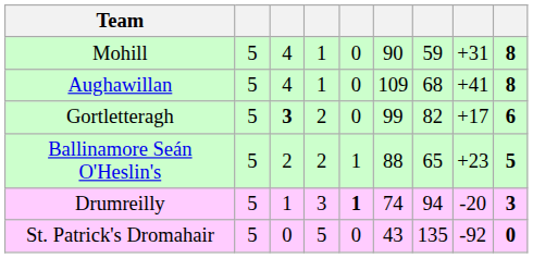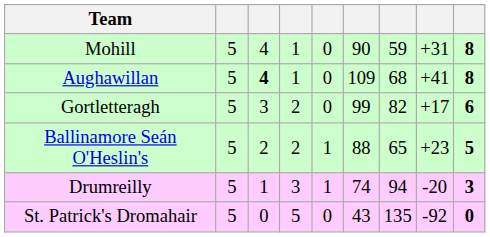Aughawillan | column 3: normal -> bold
Gortletteragh | column 3: bold -> normal
Drumreilly | column 5: bold -> normal
